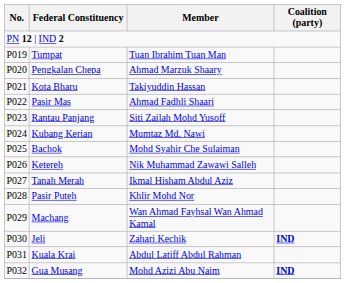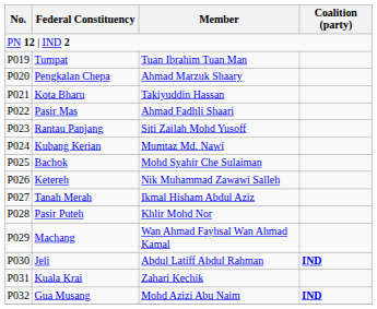Jeli | Member: Zahari Kechik -> Abdul Latiff Abdul Rahman
Kuala Krai | Member: Abdul Latiff Abdul Rahman -> Zahari Kechik
